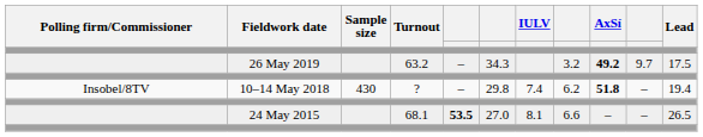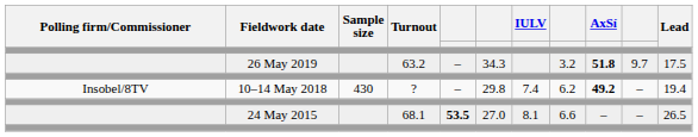26 May 2019 | AxSí: 49.2 -> 51.8
10–14 May 2018 | AxSí: 51.8 -> 49.2
